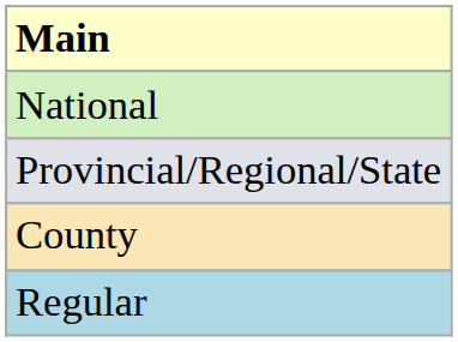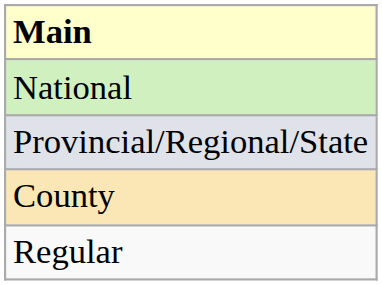row 5 | column 1: lightblue background -> no background
